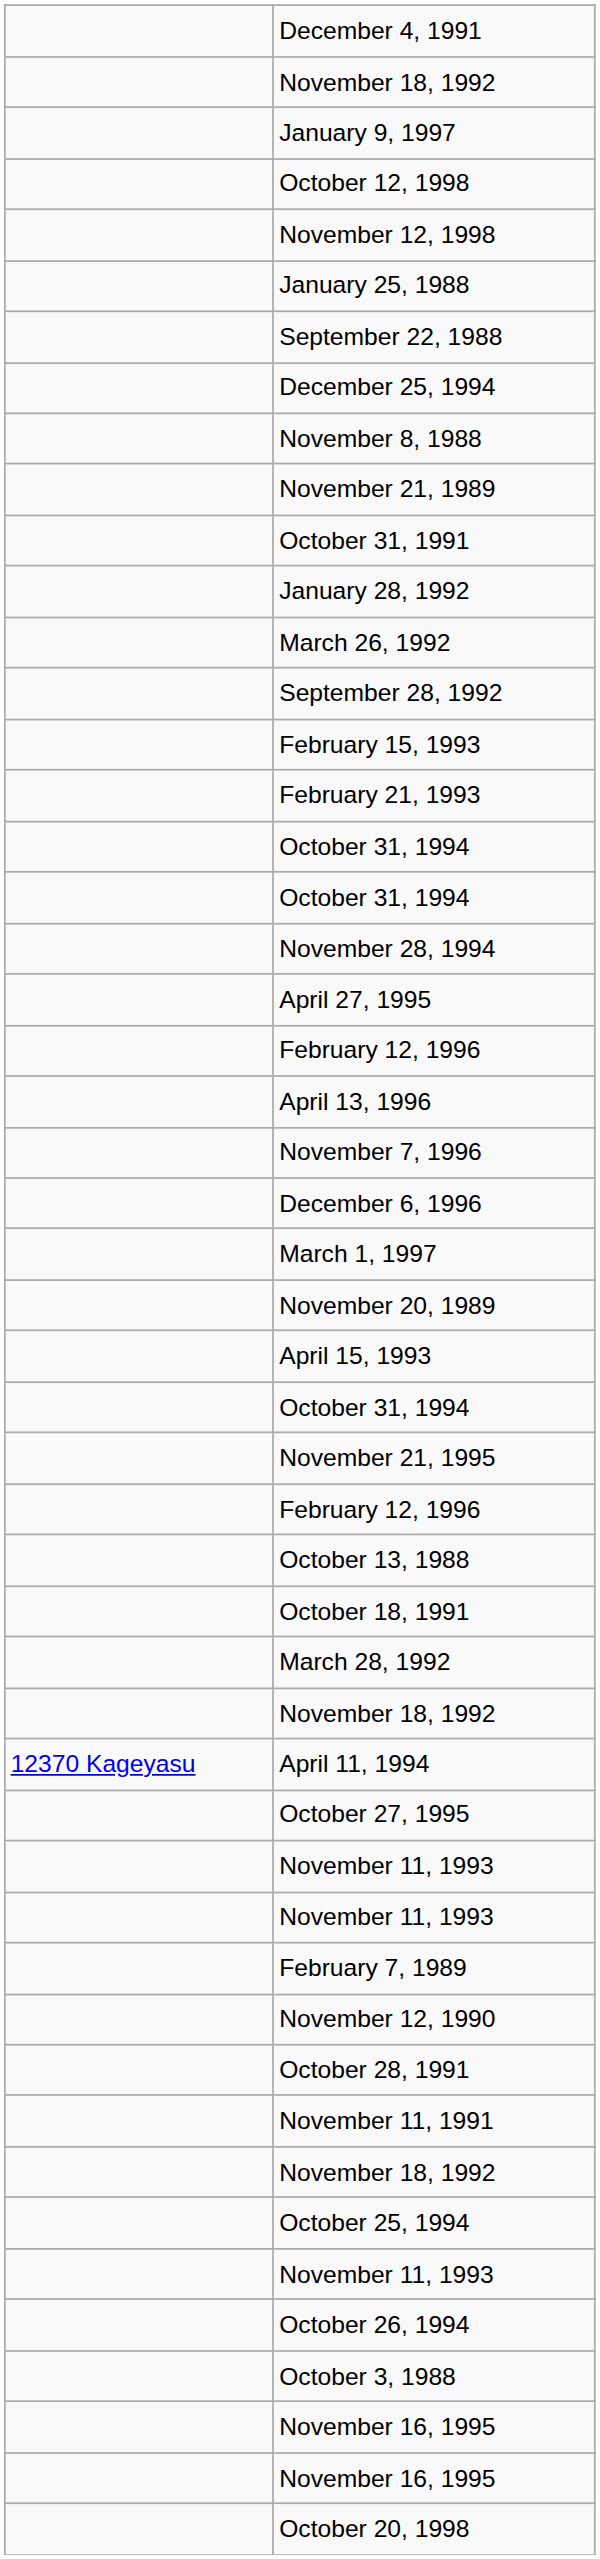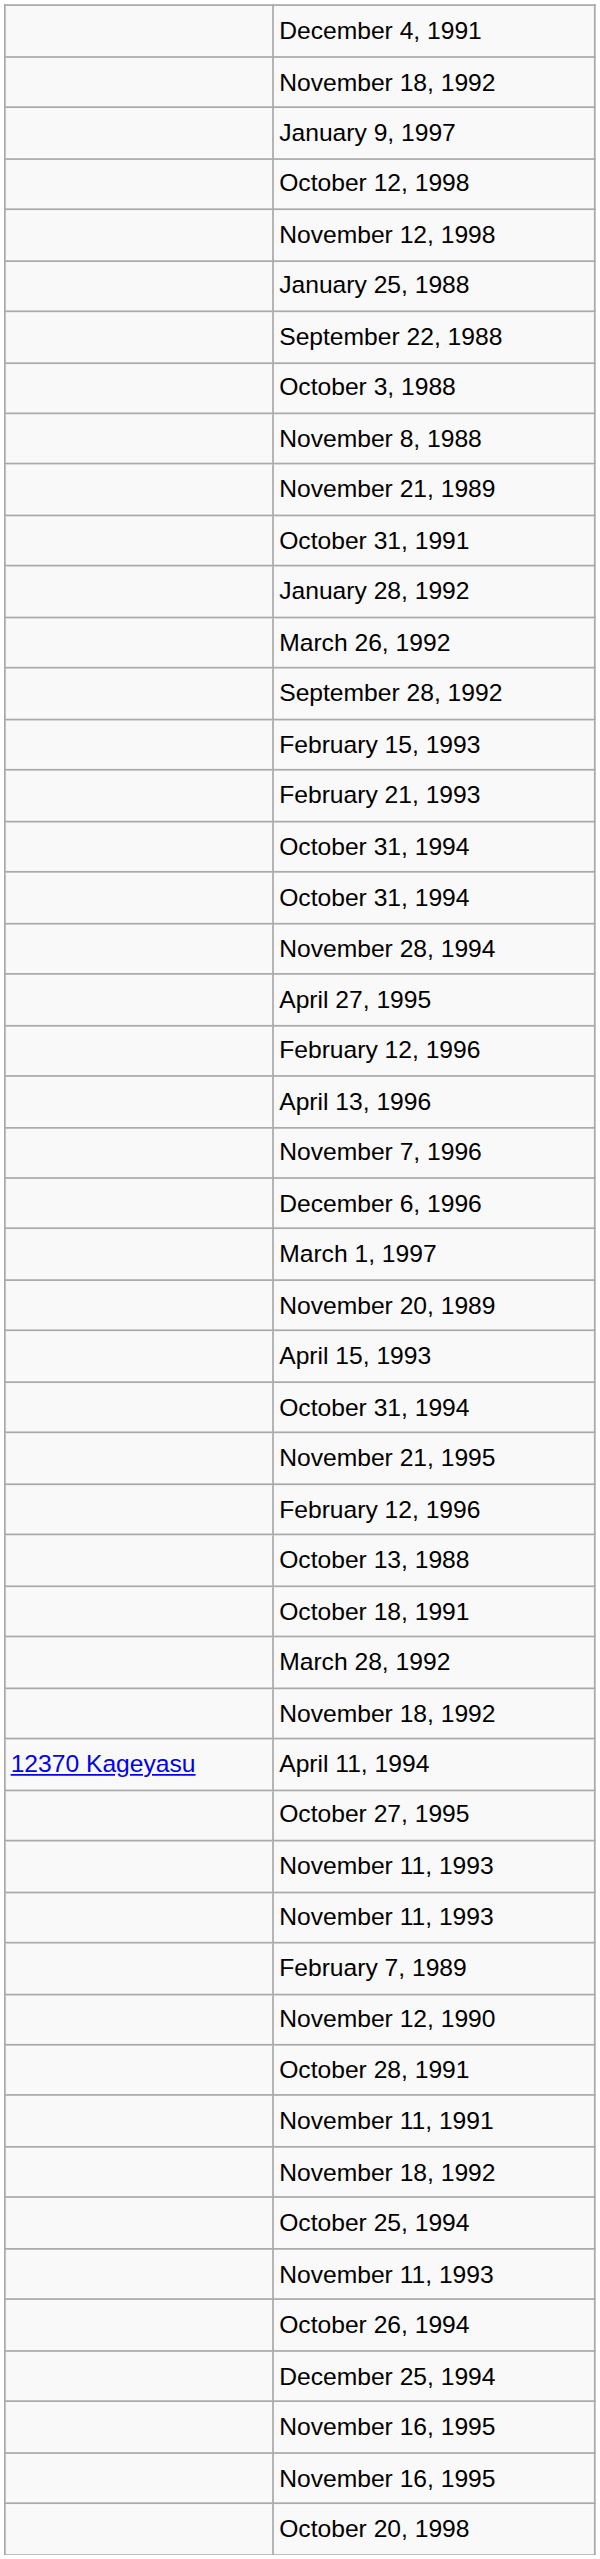row 8 | column 2: December 25, 1994 -> October 3, 1988
row 47 | column 2: October 3, 1988 -> December 25, 1994
